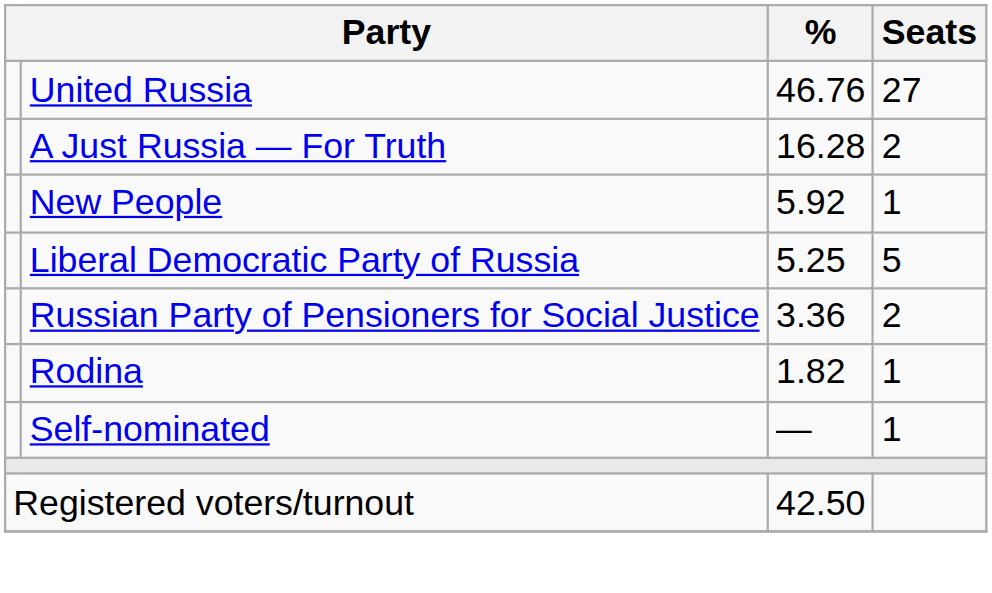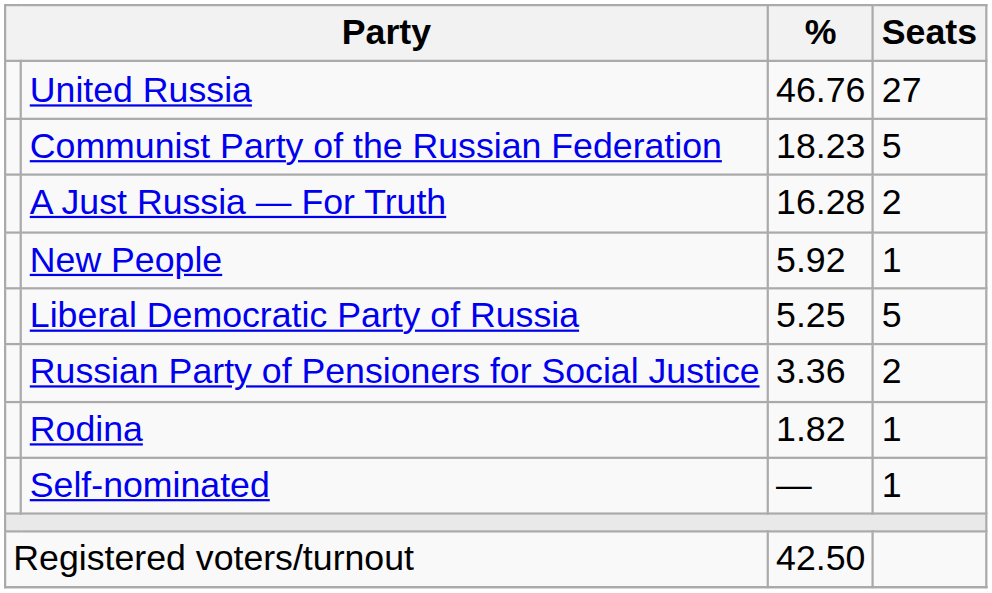+ row: Communist Party of the Russian Federation | 18.23 | 5
